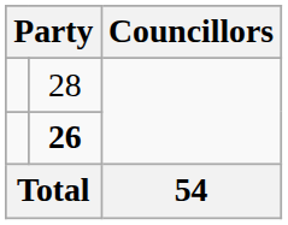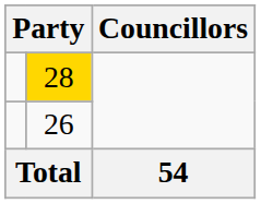28 | column 2: no background -> gold background
26 | column 2: bold -> normal
